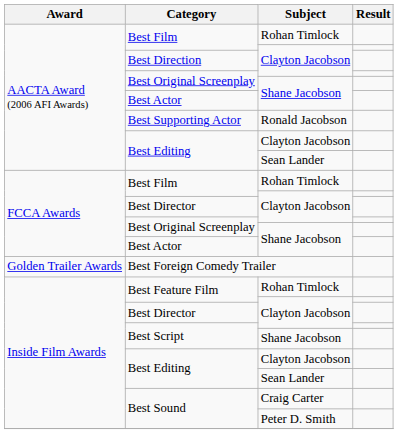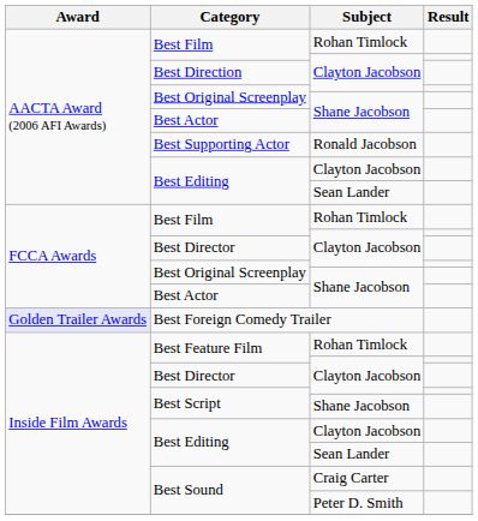Best Foreign Comedy Trailer | Award: no background -> lavender background
